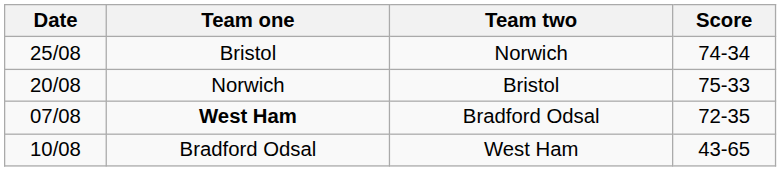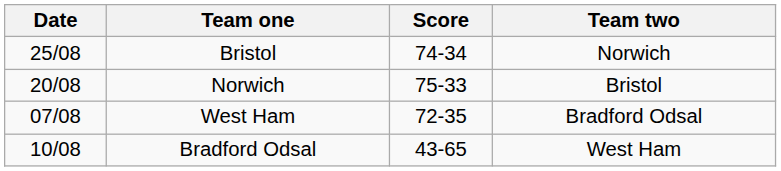columns swapped: Score <-> Team two
row 4 | Team one: bold -> normal
